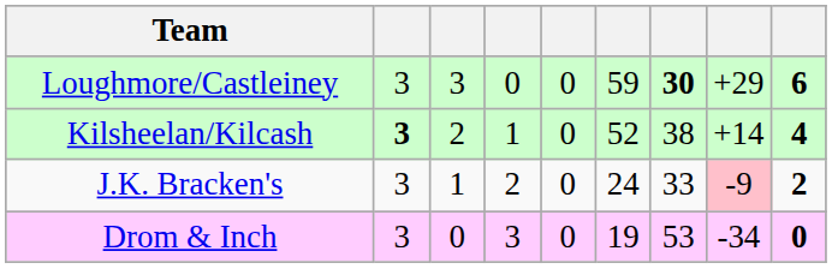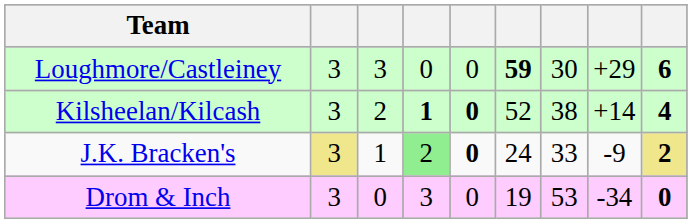Loughmore/Castleiney | column 6: normal -> bold
Loughmore/Castleiney | column 7: bold -> normal
Kilsheelan/Kilcash | column 2: bold -> normal
Kilsheelan/Kilcash | column 4: normal -> bold
Kilsheelan/Kilcash | column 5: normal -> bold
J.K. Bracken's | column 2: no background -> khaki background
J.K. Bracken's | column 4: no background -> lightgreen background
J.K. Bracken's | column 5: normal -> bold
J.K. Bracken's | column 8: pink background -> no background
J.K. Bracken's | column 9: no background -> khaki background
